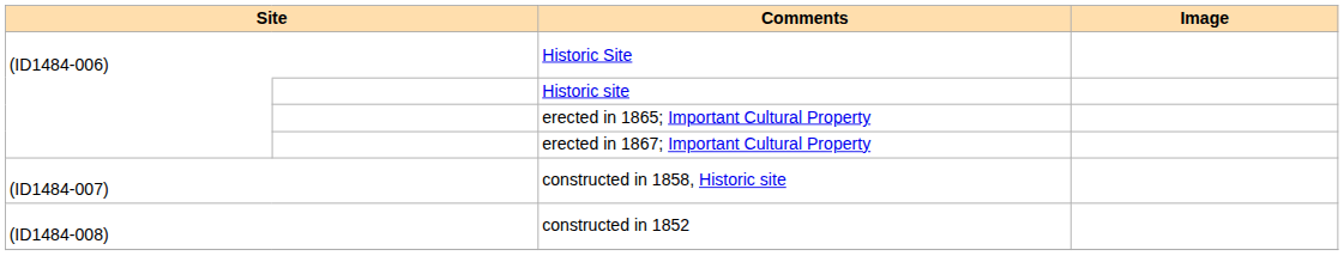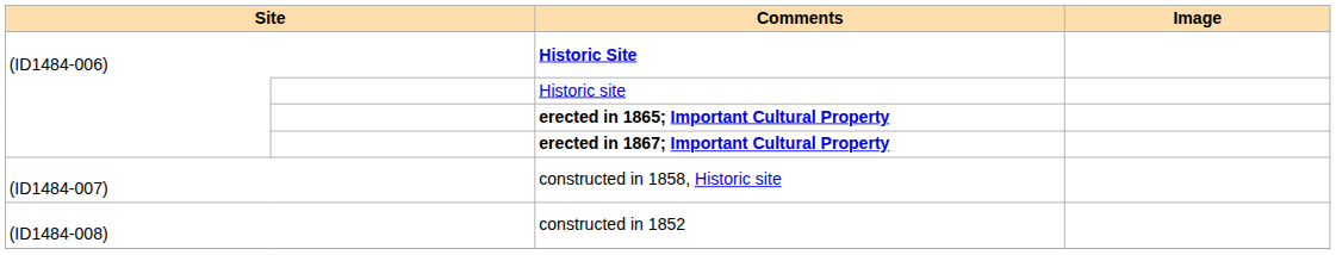Historic Site | Comments: normal -> bold
erected in 1865; Important Cultural Property | Comments: normal -> bold
erected in 1867; Important Cultural Property | Comments: normal -> bold
